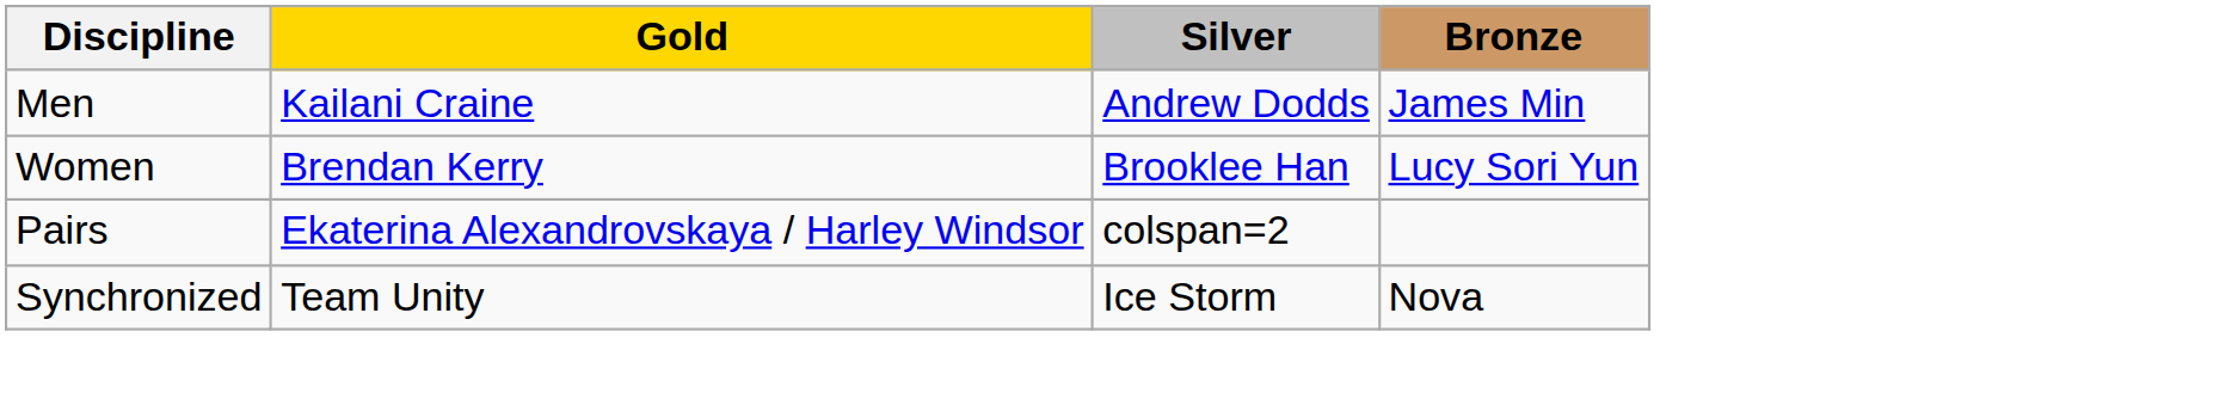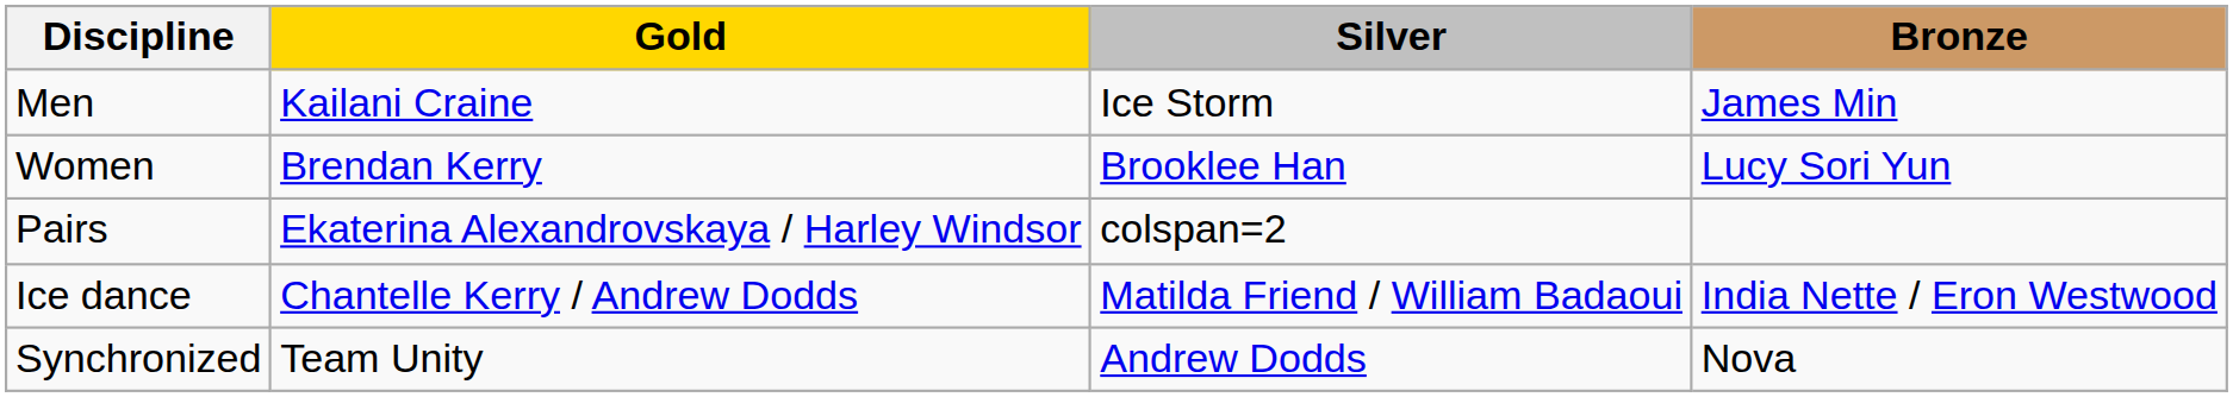Men | Silver: Andrew Dodds -> Ice Storm
+ row: Ice dance | Chantelle Kerry / Andrew Dodds | Matilda Friend / William Badaoui | India Nette / Eron Westwood
Synchronized | Silver: Ice Storm -> Andrew Dodds
